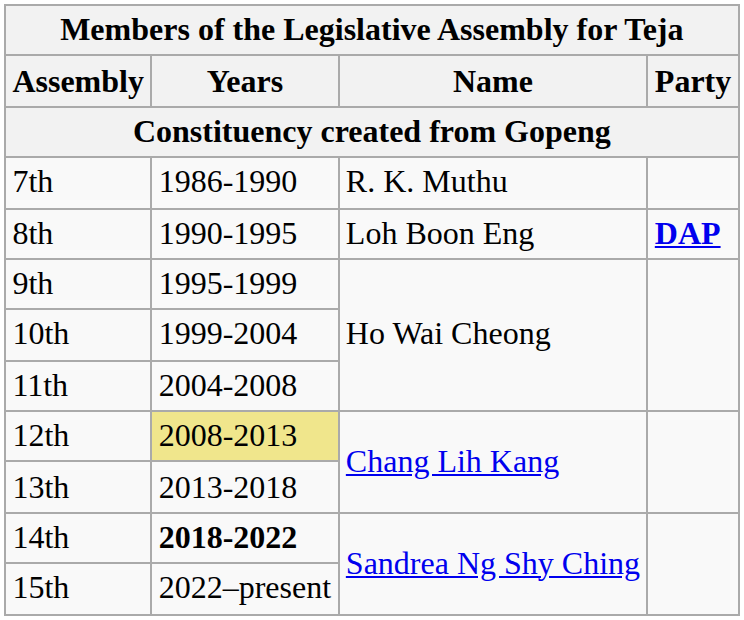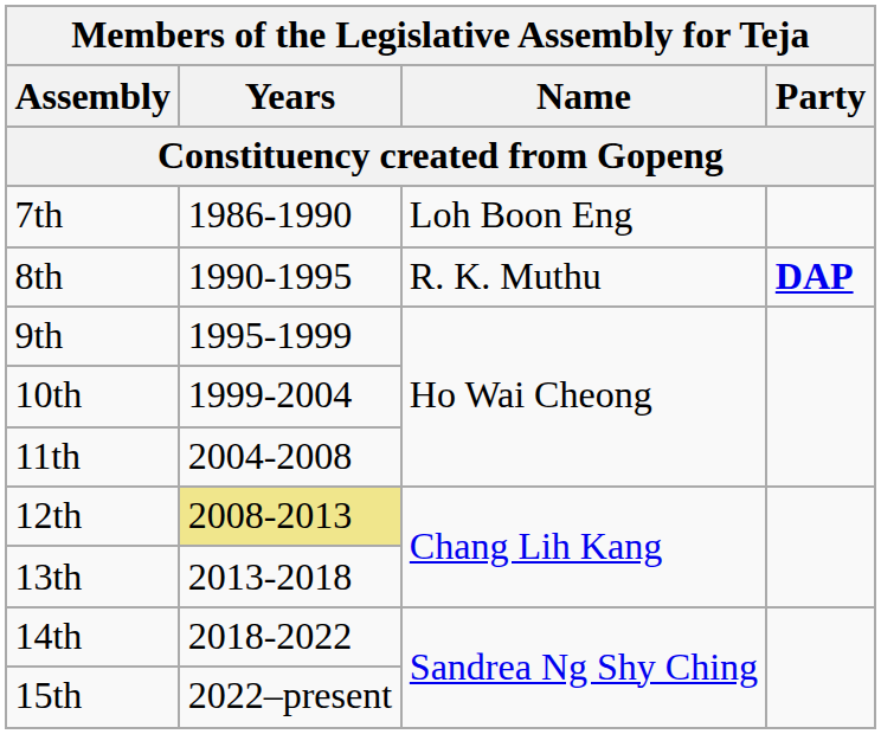7th | Name: R. K. Muthu -> Loh Boon Eng
8th | Name: Loh Boon Eng -> R. K. Muthu
14th | Years: bold -> normal
